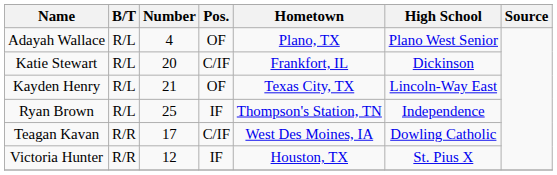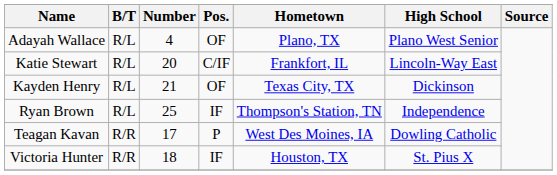Katie Stewart | High School: Dickinson -> Lincoln-Way East
Kayden Henry | High School: Lincoln-Way East -> Dickinson
Teagan Kavan | Pos.: C/IF -> P
Victoria Hunter | Number: 12 -> 18
